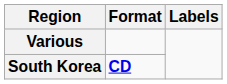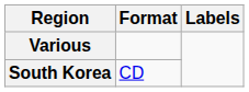South Korea | Format: bold -> normal
